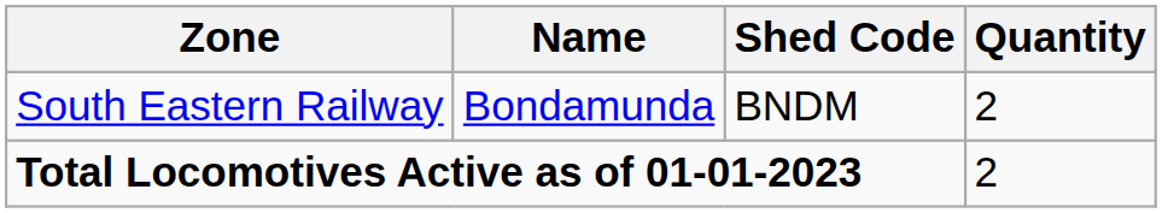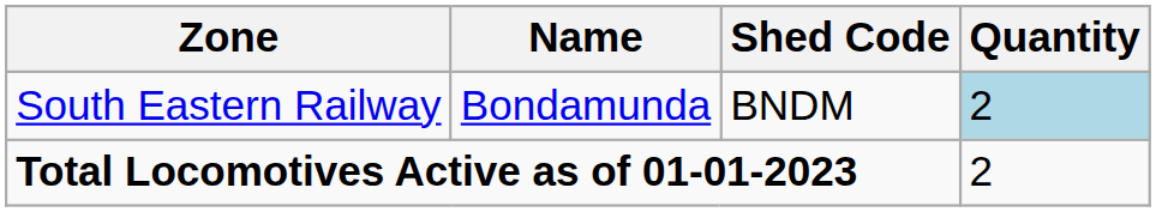South Eastern Railway | Quantity: no background -> lightblue background
